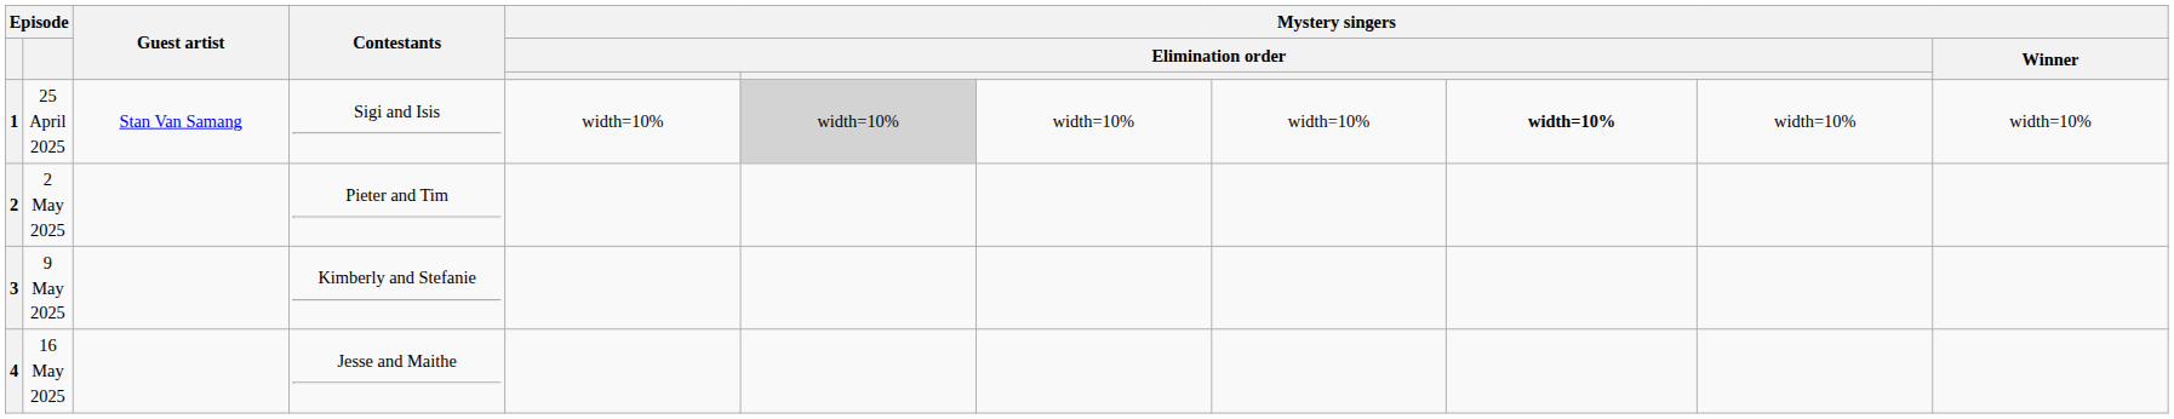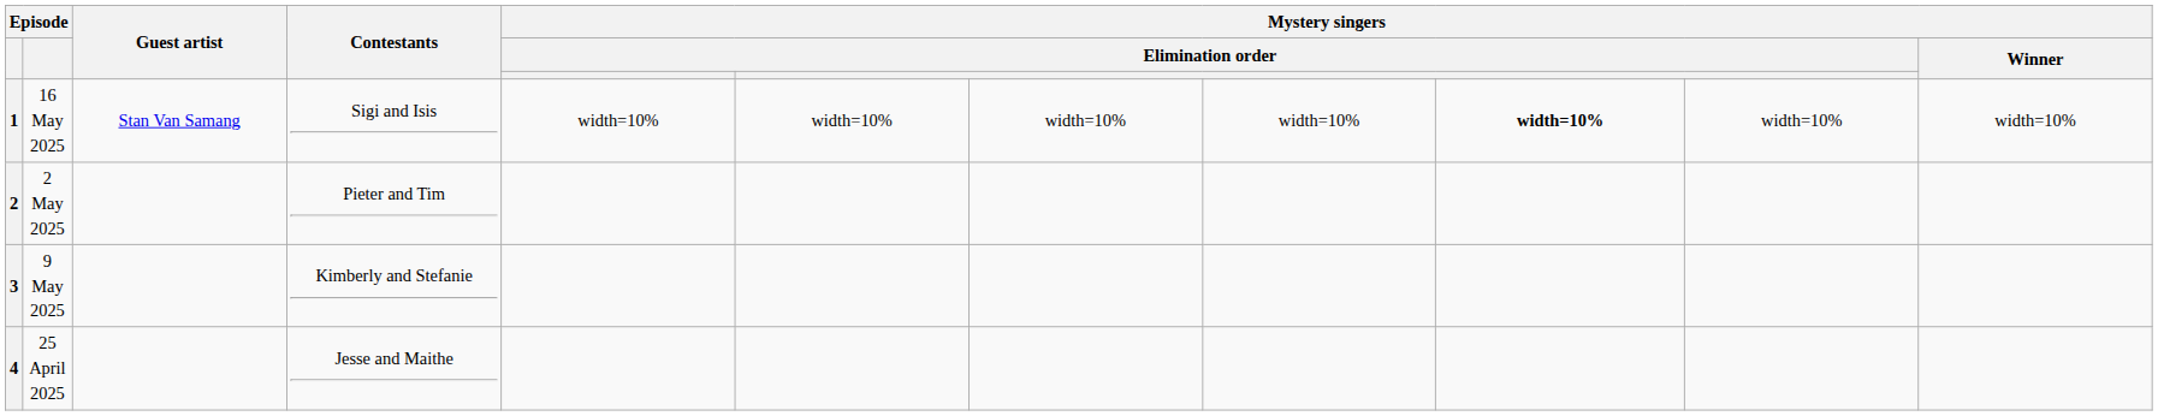1 | column 2: 25 April 2025 -> 16 May 2025
1 | column 6: lightgrey background -> no background
4 | column 2: 16 May 2025 -> 25 April 2025
